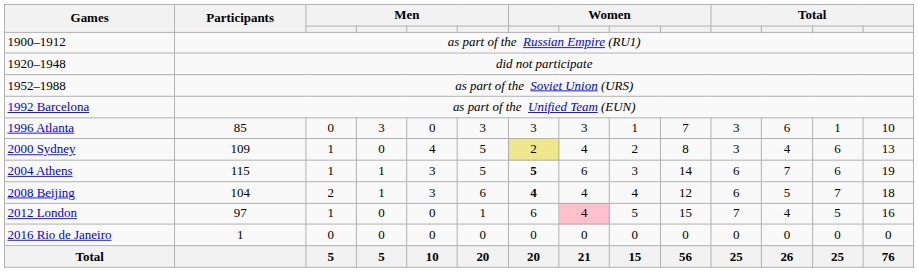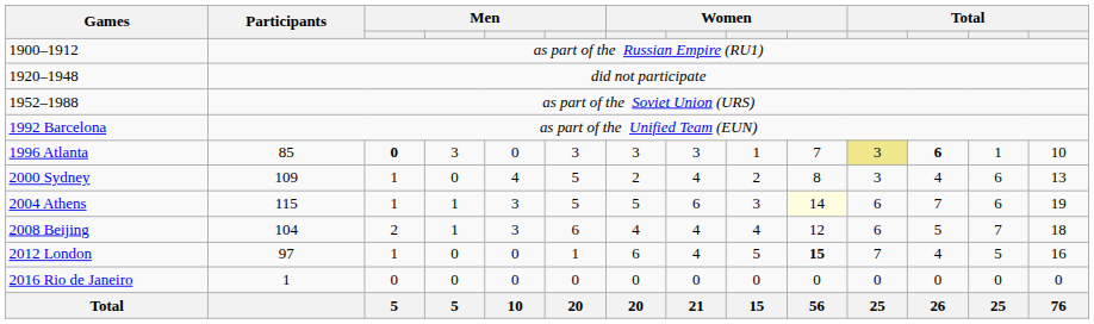1996 Atlanta | column 3: normal -> bold
1996 Atlanta | column 11: no background -> khaki background
1996 Atlanta | column 12: normal -> bold
2000 Sydney | column 7: khaki background -> no background
2004 Athens | column 7: bold -> normal
2004 Athens | column 10: no background -> lightyellow background
2008 Beijing | column 7: bold -> normal
2012 London | column 8: pink background -> no background
2012 London | column 10: normal -> bold
